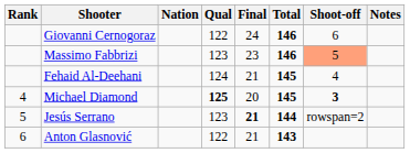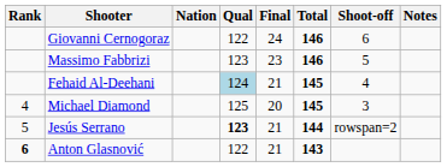Massimo Fabbrizi | Shoot-off: lightsalmon background -> no background
Fehaid Al-Deehani | Qual: no background -> lightblue background
Michael Diamond | Qual: bold -> normal
Michael Diamond | Shoot-off: bold -> normal
Jesús Serrano | Qual: normal -> bold
Jesús Serrano | Final: bold -> normal
Anton Glasnović | Rank: normal -> bold
